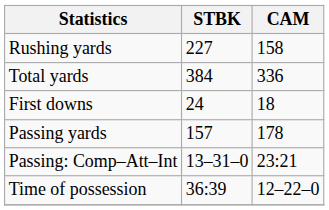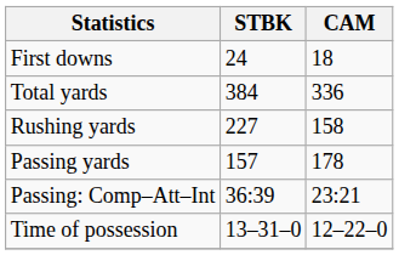rows swapped: First downs <-> Rushing yards
Passing: Comp–Att–Int | STBK: 13–31–0 -> 36:39
Time of possession | STBK: 36:39 -> 13–31–0
